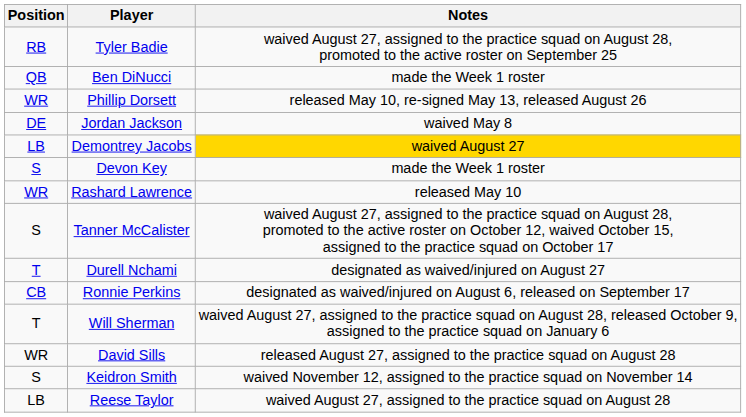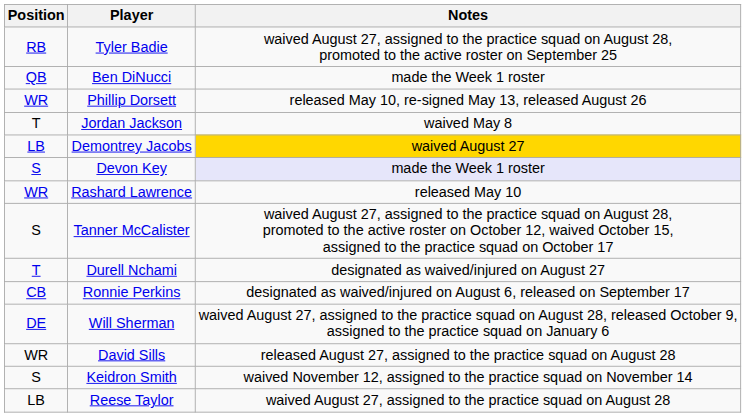Jordan Jackson | Position: DE -> T
Devon Key | Notes: no background -> lavender background
Will Sherman | Position: T -> DE
